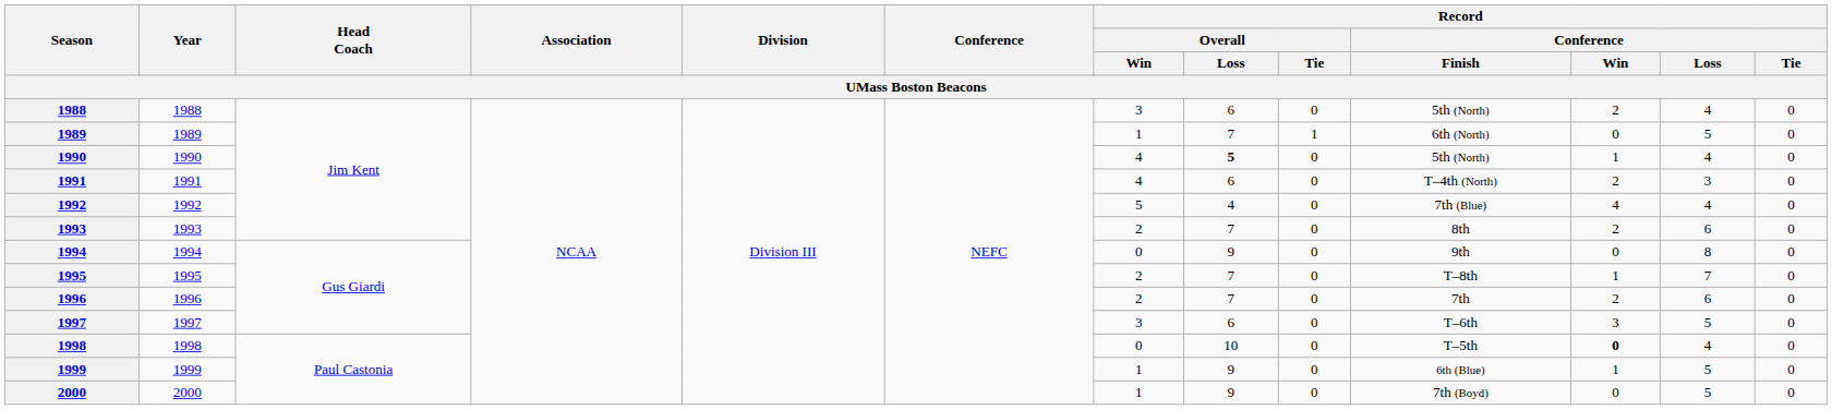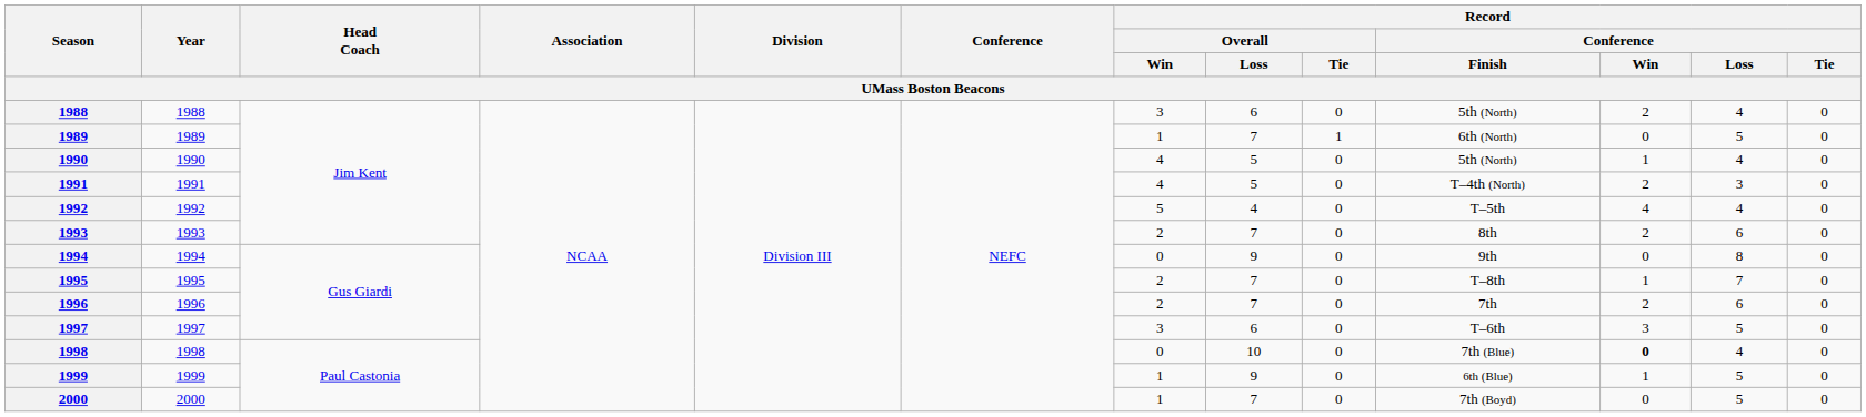row 7 | Record / Overall / Loss: bold -> normal
row 8 | Record / Overall / Loss: 6 -> 5
row 9 | Record / Conference / Finish: 7th (Blue) -> T–5th
row 15 | Record / Conference / Finish: T–5th -> 7th (Blue)
row 17 | Record / Overall / Loss: 9 -> 7
